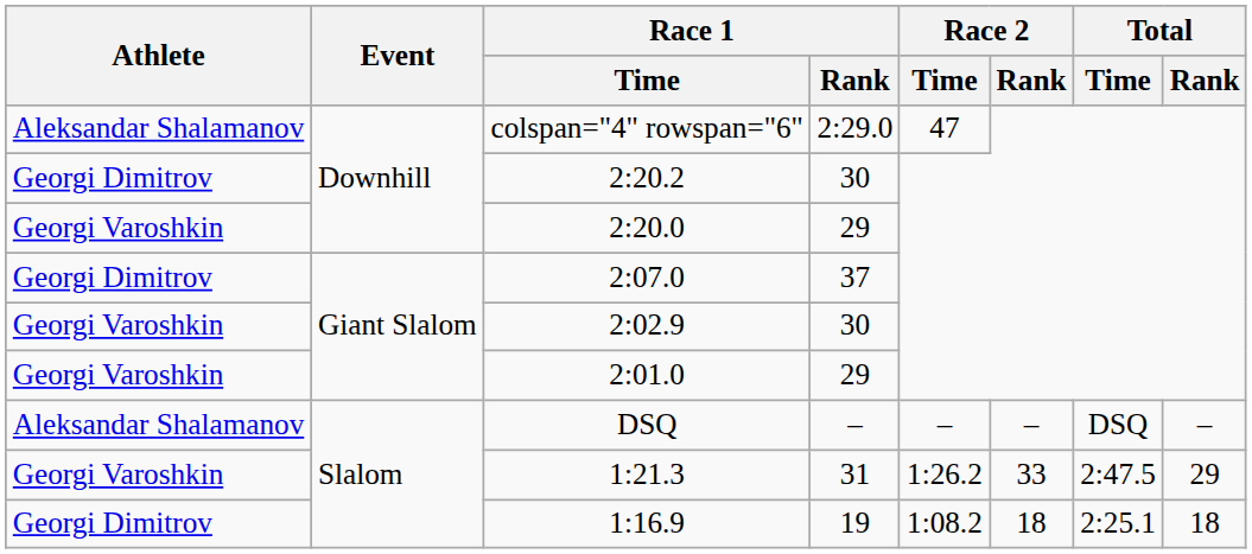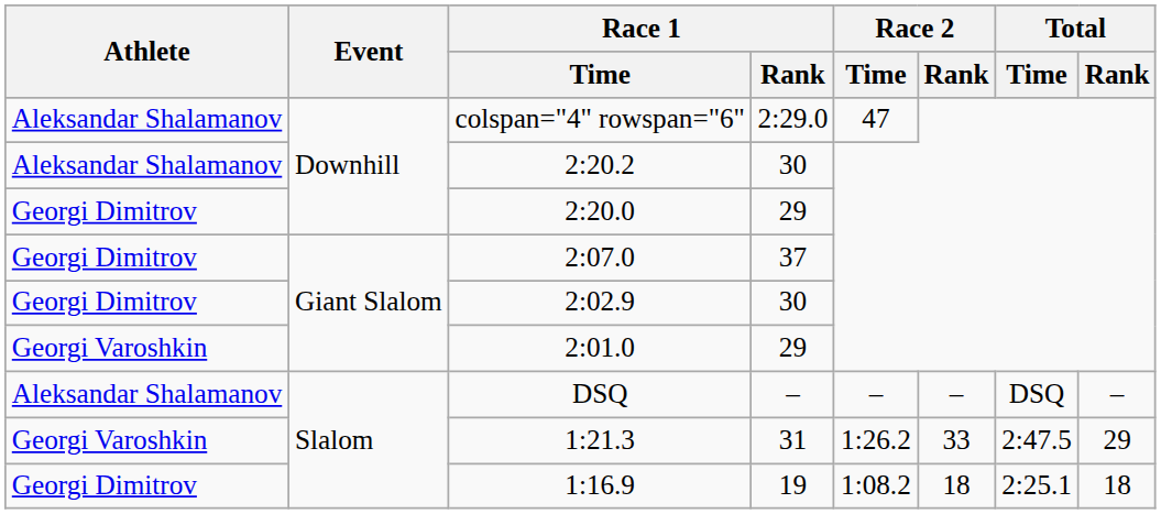2:20.2 | Athlete: Georgi Dimitrov -> Aleksandar Shalamanov
2:20.0 | Athlete: Georgi Varoshkin -> Georgi Dimitrov
2:02.9 | Athlete: Georgi Varoshkin -> Georgi Dimitrov
